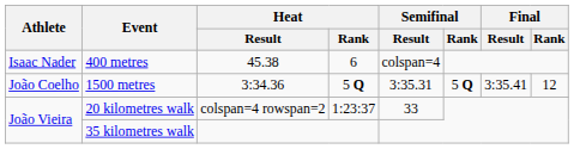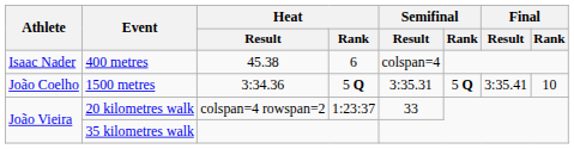1500 metres | Final / Rank: 12 -> 10
